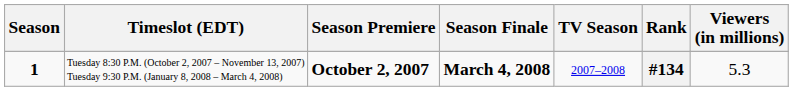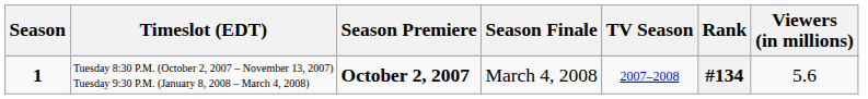row 2 | Season Finale: bold -> normal
row 2 | Viewers (in millions): 5.3 -> 5.6
